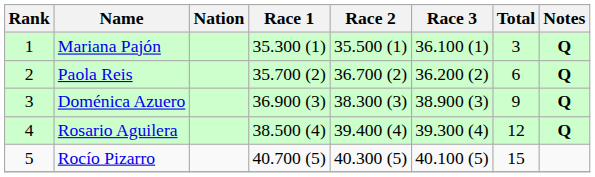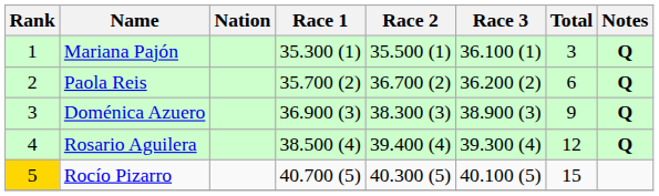Rocío Pizarro | Rank: no background -> gold background
